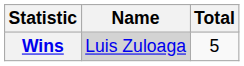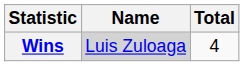Wins | Total: 5 -> 4
